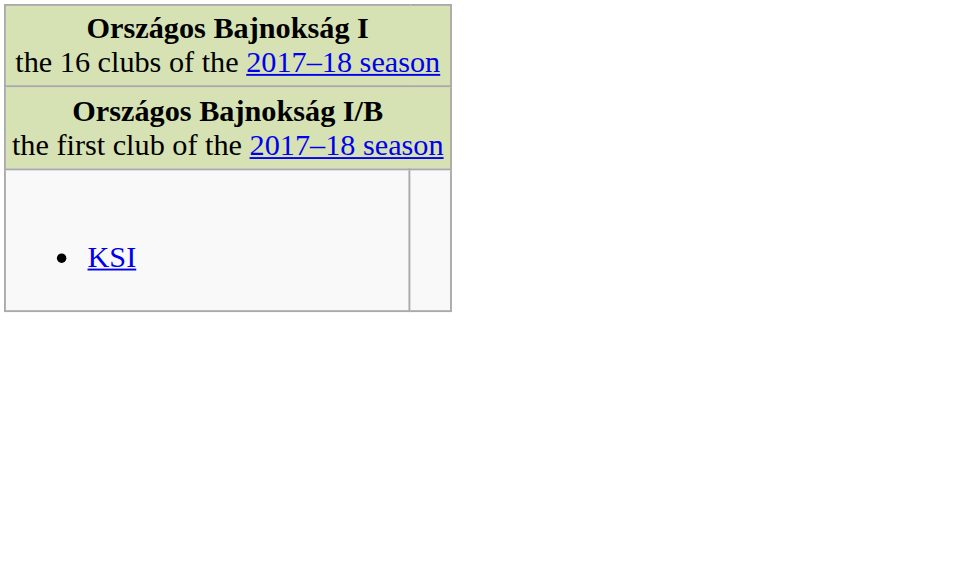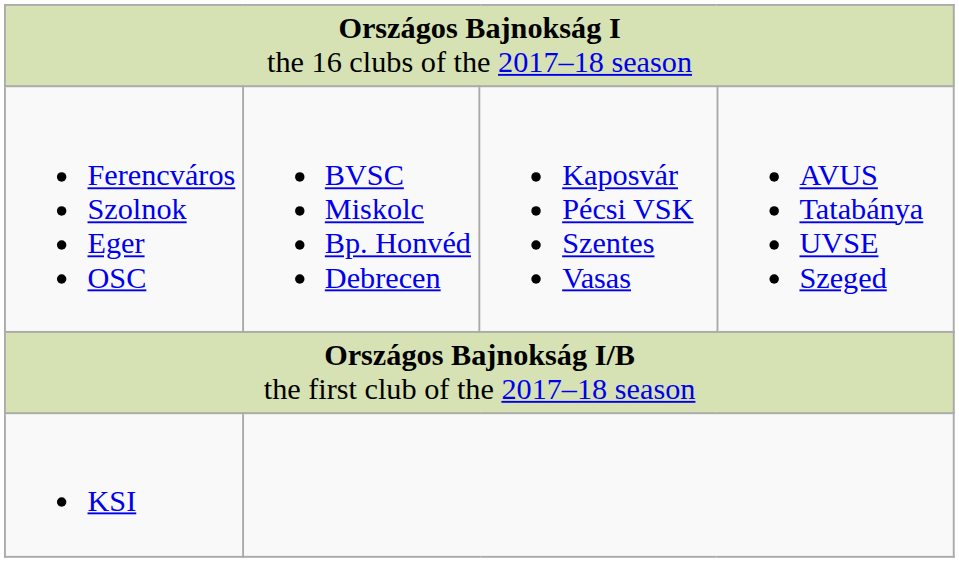+ row: Ferencváros Szolnok Eger OSC | BVSC Miskolc Bp. Honvéd Debrecen | Kaposvár Pécsi VSK Szentes Vasas | AVUS Tatabánya UVSE Szeged
